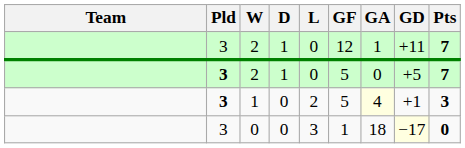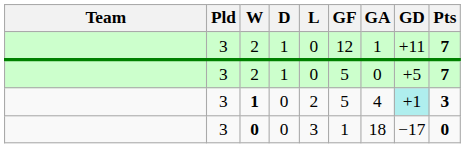row 3 | Pld: bold -> normal
row 4 | Pld: bold -> normal
row 4 | W: normal -> bold
row 4 | GA: lightyellow background -> no background
row 4 | GD: no background -> paleturquoise background
row 5 | W: normal -> bold
row 5 | GD: lightyellow background -> no background
